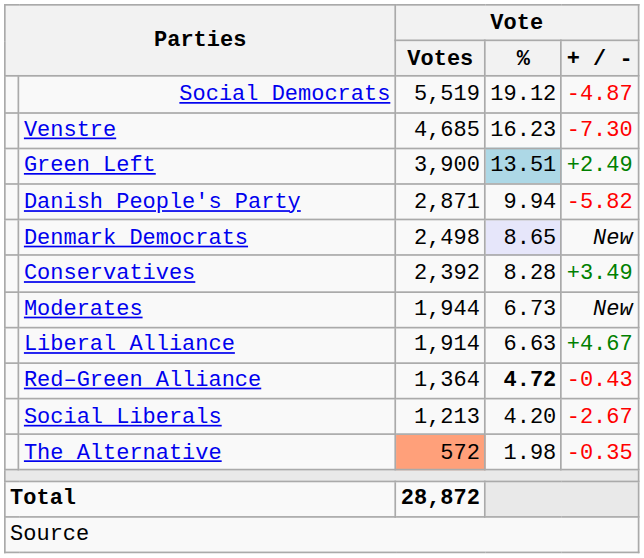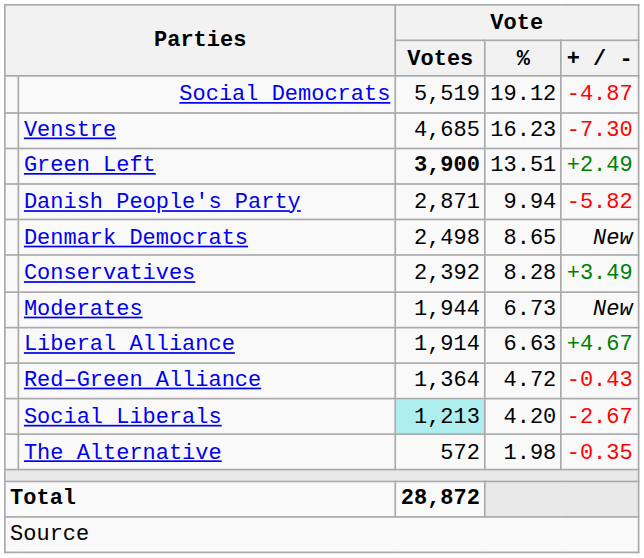Green Left | Vote / Votes: normal -> bold
Green Left | Vote / %: lightblue background -> no background
Denmark Democrats | Vote / %: lavender background -> no background
Red–Green Alliance | Vote / %: bold -> normal
Social Liberals | Vote / Votes: no background -> paleturquoise background
The Alternative | Vote / Votes: lightsalmon background -> no background
